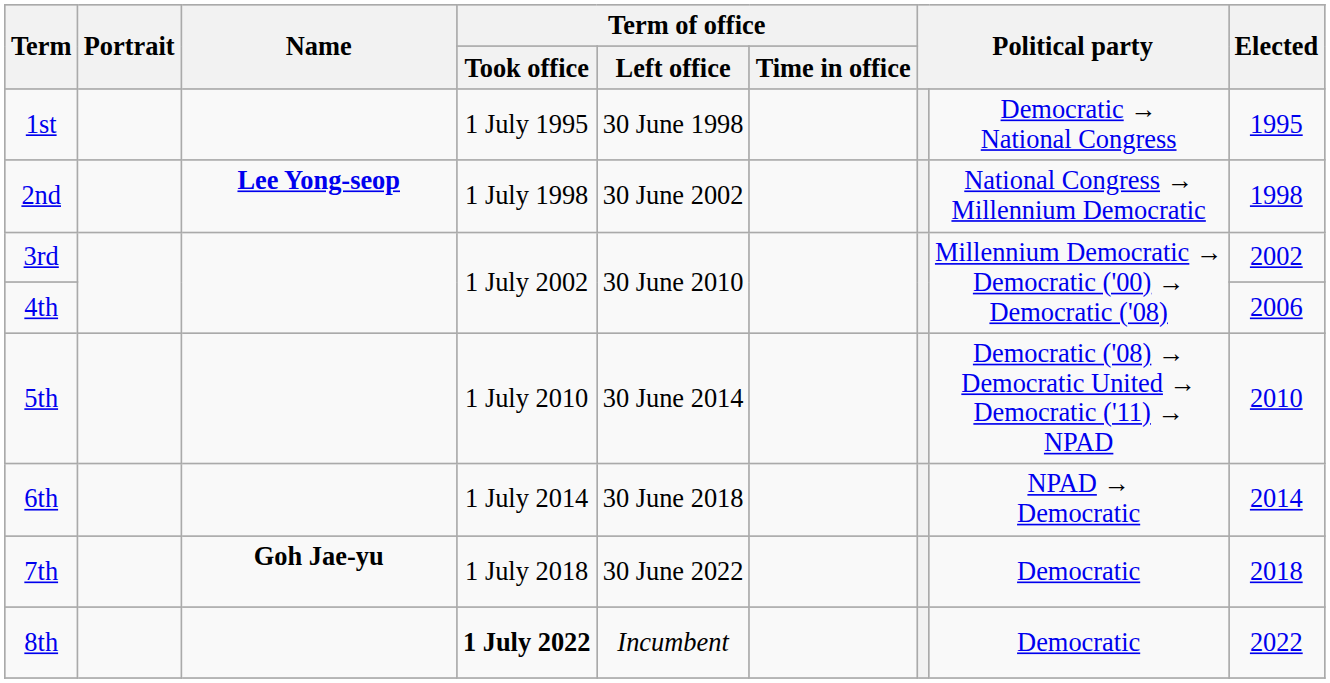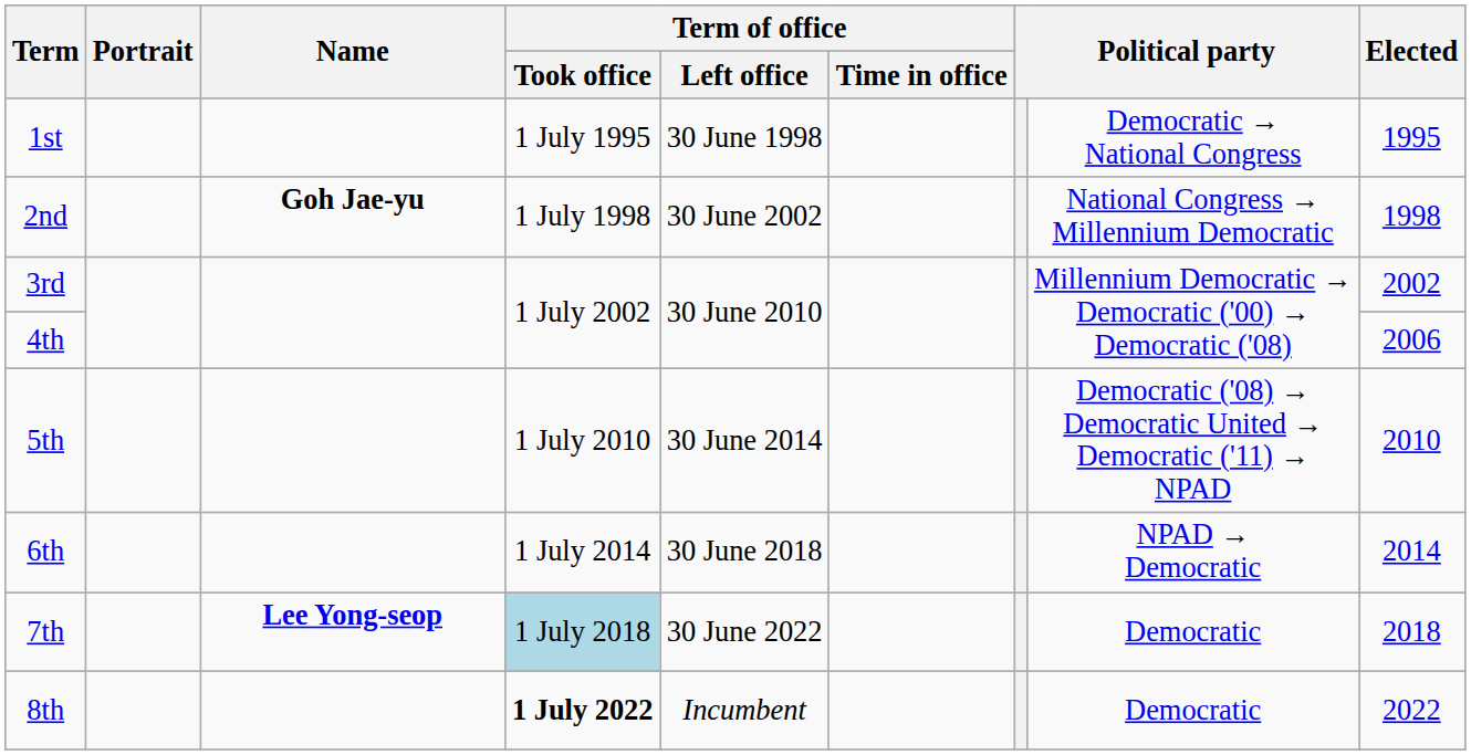2nd | Name: Lee Yong-seop -> Goh Jae-yu
7th | Name: Goh Jae-yu -> Lee Yong-seop
7th | Term of office / Took office: no background -> lightblue background
